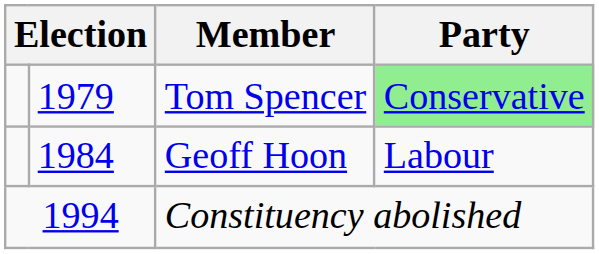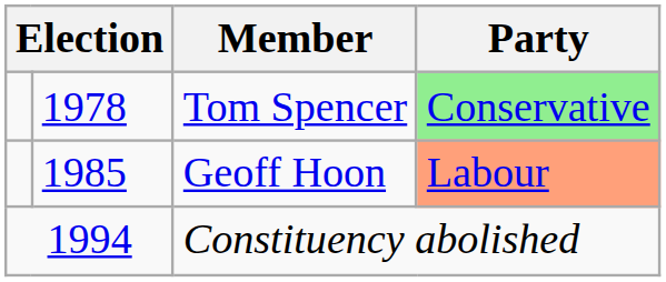Tom Spencer | column 2: 1979 -> 1978
Geoff Hoon | column 2: 1984 -> 1985
Geoff Hoon | Party: no background -> lightsalmon background
